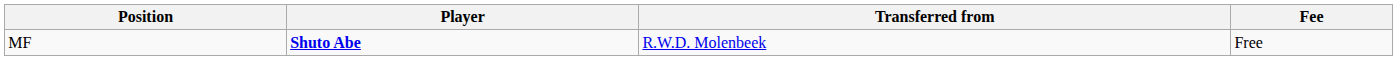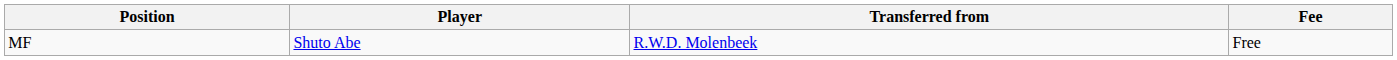MF | Player: bold -> normal
